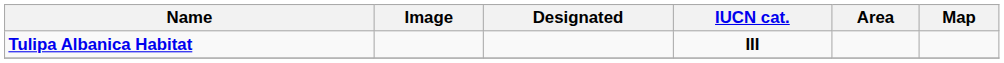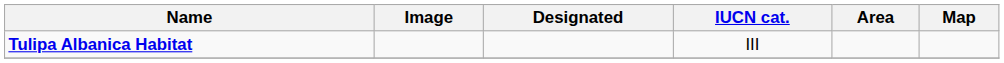Tulipa Albanica Habitat | IUCN cat.: bold -> normal
